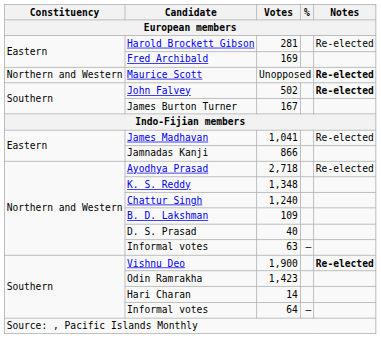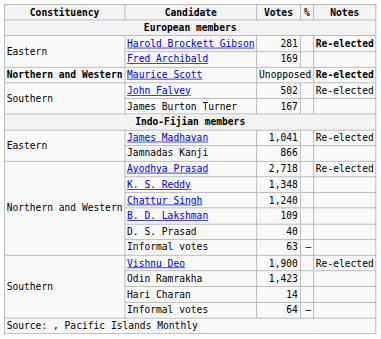Harold Brockett Gibson | Notes: normal -> bold
Maurice Scott | Constituency: normal -> bold
John Falvey | Notes: bold -> normal
Vishnu Deo | Notes: bold -> normal
